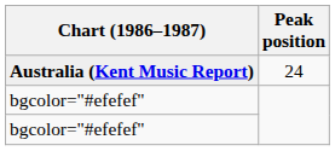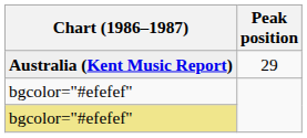row 2 | Peak position: 24 -> 29
row 4 | Chart (1986–1987): no background -> khaki background
